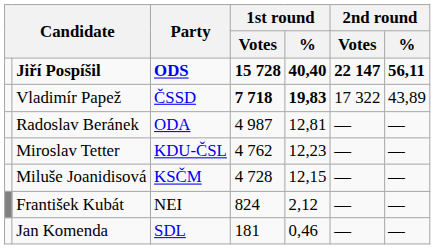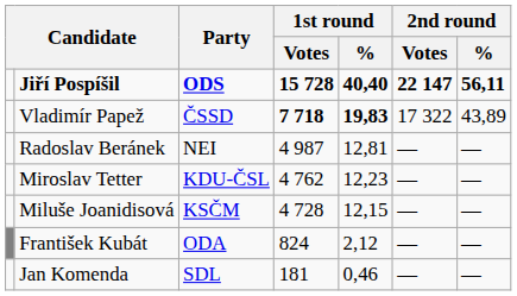Radoslav Beránek | Party: ODA -> NEI
František Kubát | Party: NEI -> ODA
